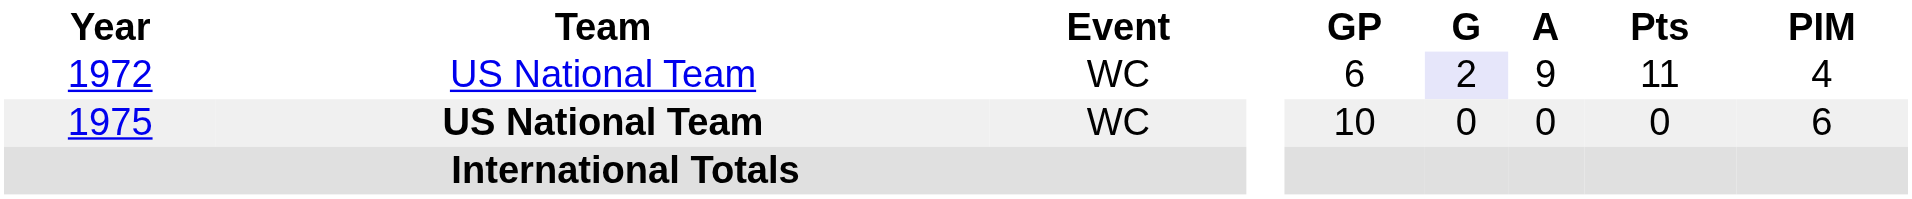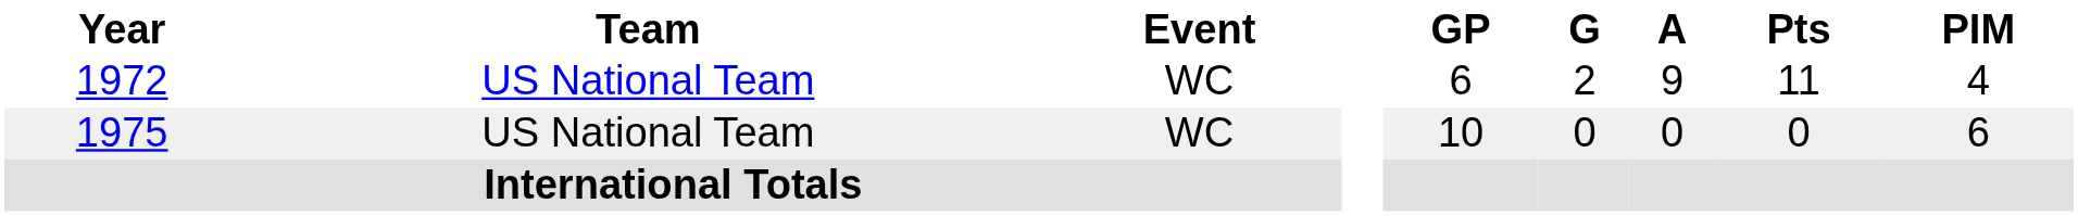1972 | G: lavender background -> no background
1975 | Team: bold -> normal
